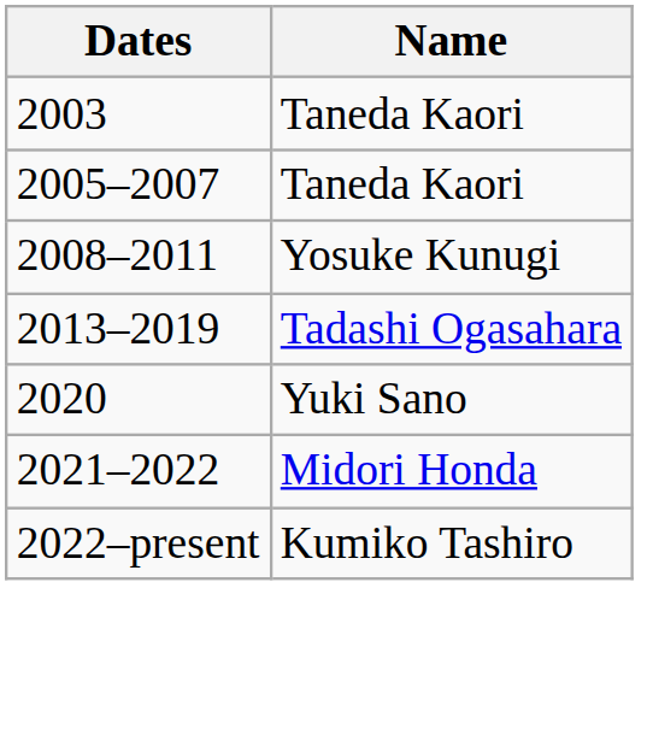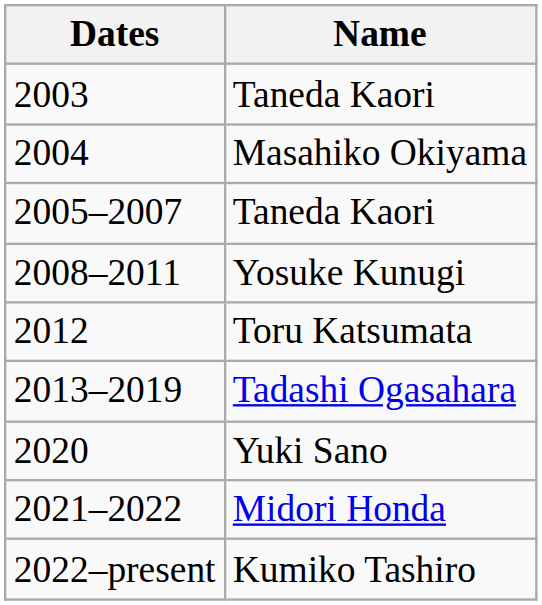+ row: 2004 | Masahiko Okiyama
+ row: 2012 | Toru Katsumata
